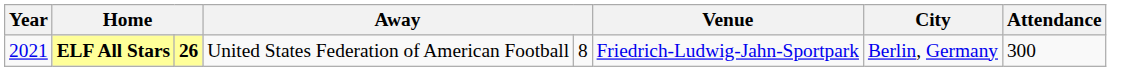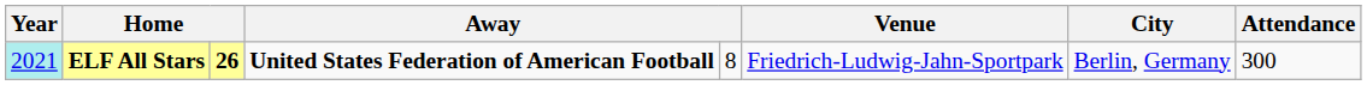row 2 | Year: no background -> paleturquoise background
row 2 | column 4: normal -> bold
